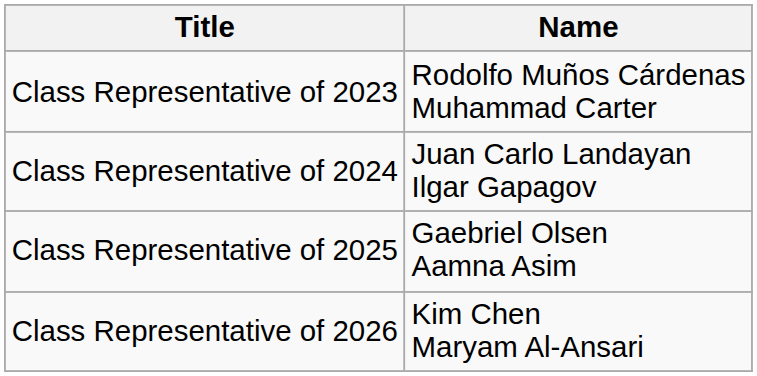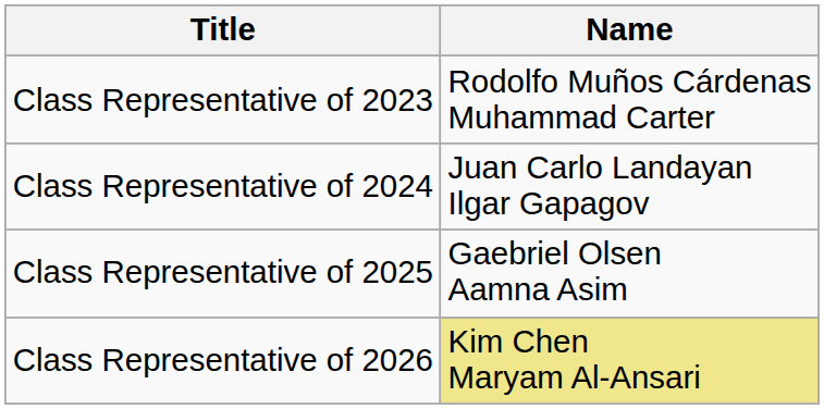Class Representative of 2026 | Name: no background -> khaki background
